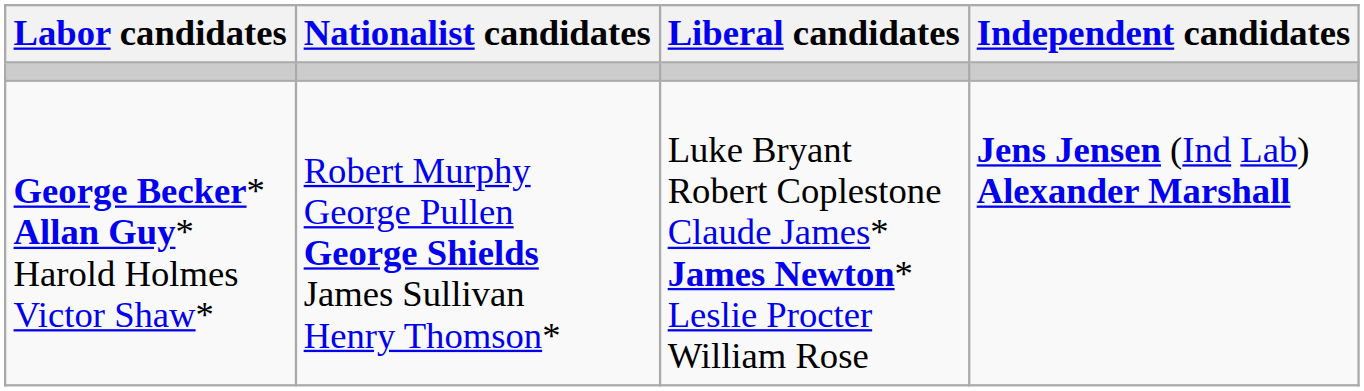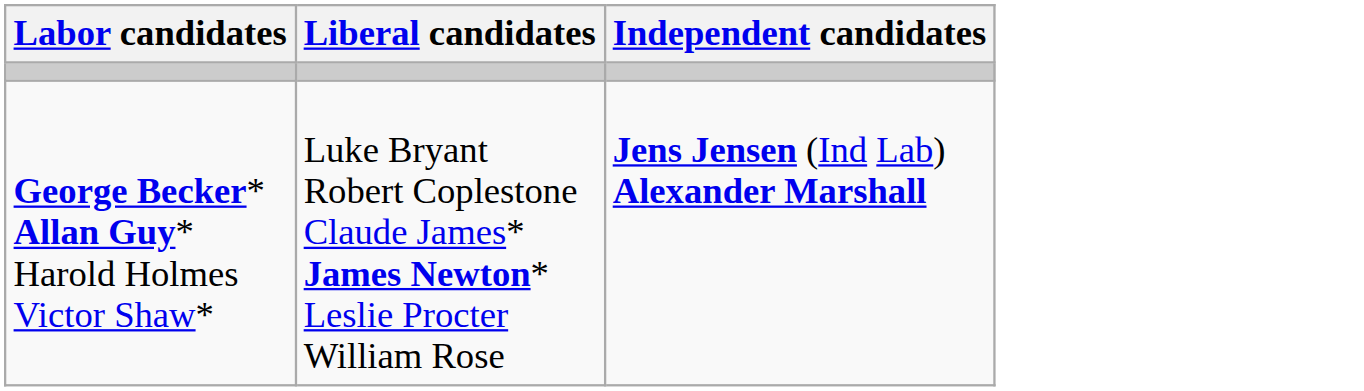- column: Nationalist candidates | Robert Murphy George Pullen George Shields James Sullivan Henry Thomson*
